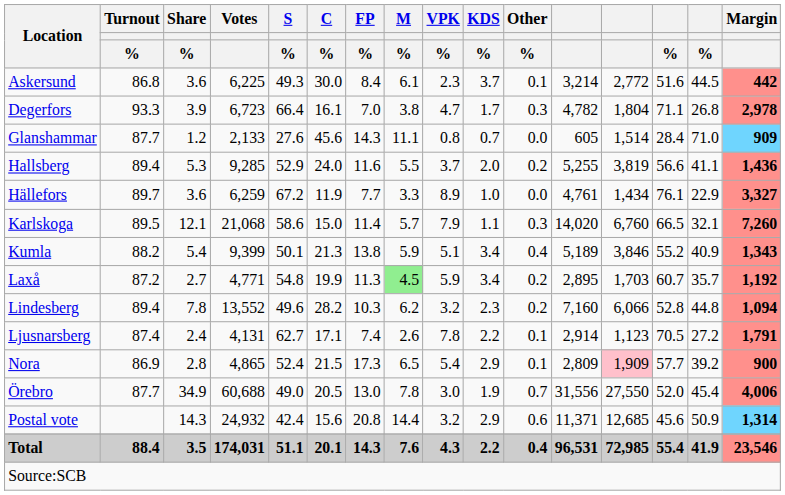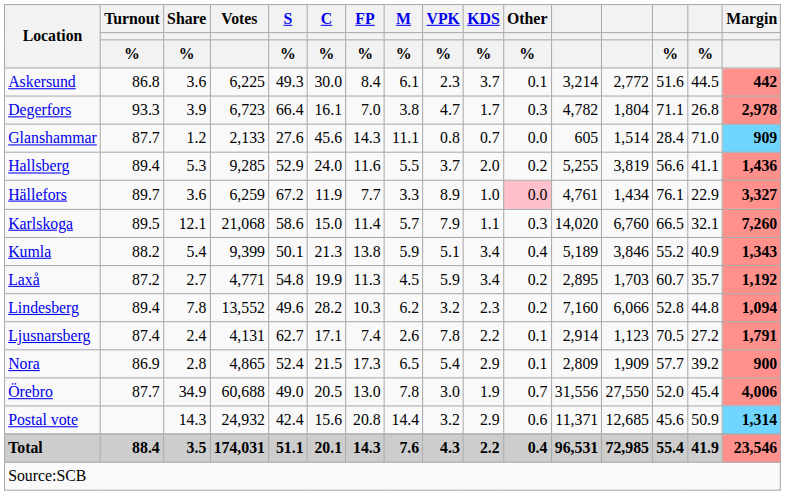Hällefors | Other / %: no background -> pink background
Laxå | M / %: lightgreen background -> no background
Nora | column 13: pink background -> no background
